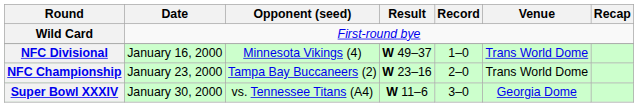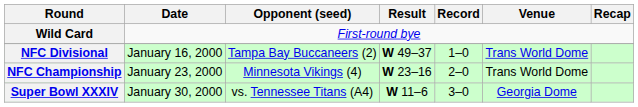NFC Divisional | Opponent (seed): Minnesota Vikings (4) -> Tampa Bay Buccaneers (2)
NFC Championship | Opponent (seed): Tampa Bay Buccaneers (2) -> Minnesota Vikings (4)
